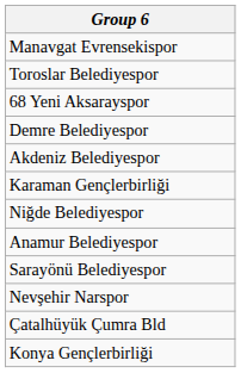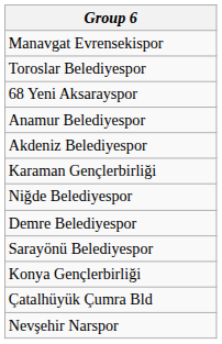row 5 | column 1: Demre Belediyespor -> Anamur Belediyespor
row 9 | column 1: Anamur Belediyespor -> Demre Belediyespor
row 11 | column 1: Nevşehir Narspor -> Konya Gençlerbirliği
row 13 | column 1: Konya Gençlerbirliği -> Nevşehir Narspor
